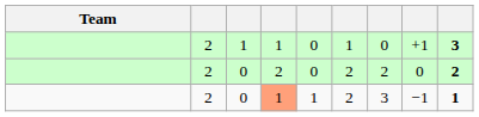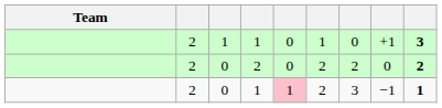row 4 | column 4: lightsalmon background -> no background
row 4 | column 5: no background -> pink background
